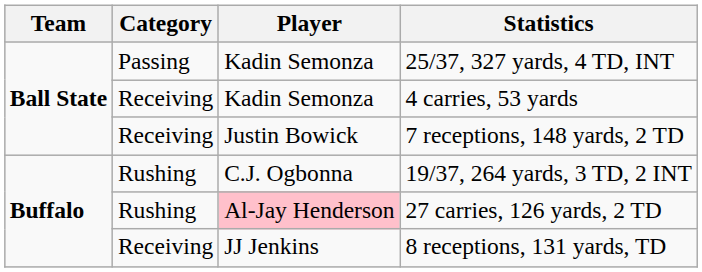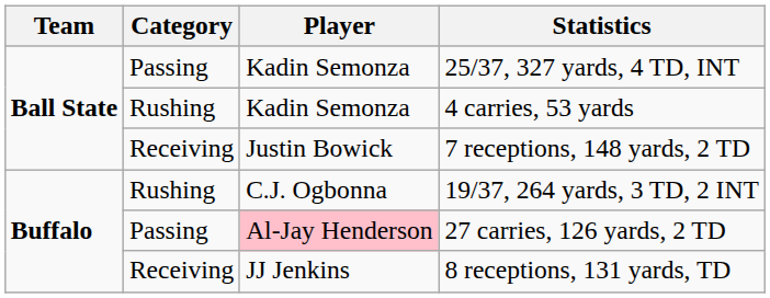4 carries, 53 yards | Category: Receiving -> Rushing
27 carries, 126 yards, 2 TD | Category: Rushing -> Passing
